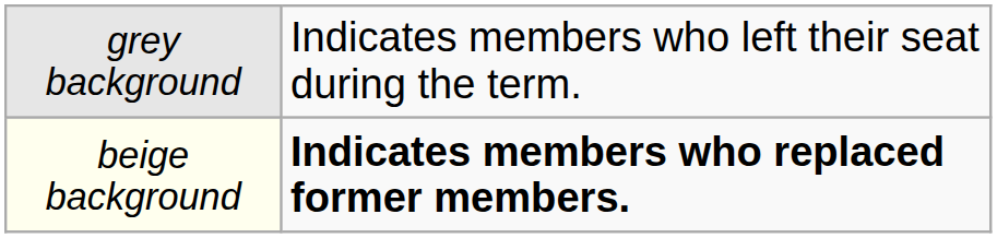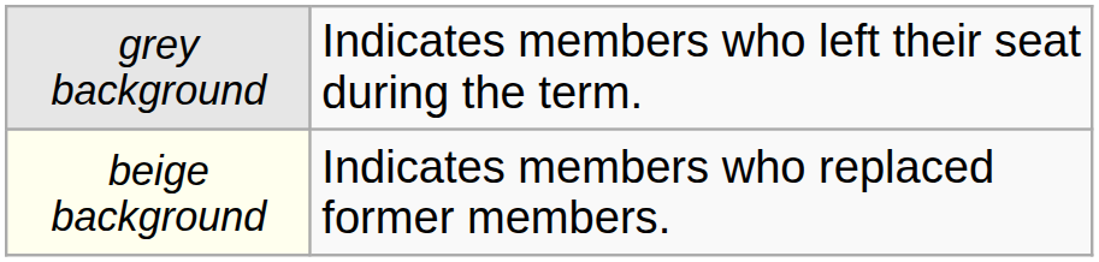beige background | column 2: bold -> normal
